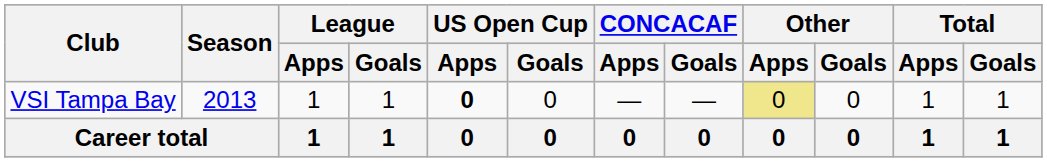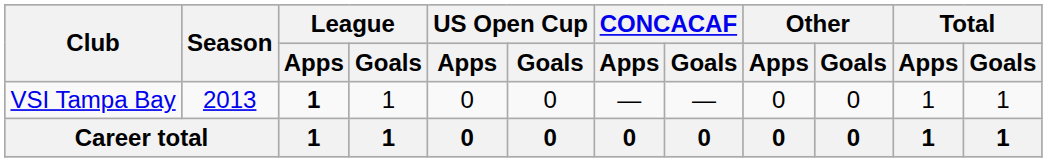VSI Tampa Bay | League / Apps: normal -> bold
VSI Tampa Bay | US Open Cup / Apps: bold -> normal
VSI Tampa Bay | Other / Apps: khaki background -> no background
